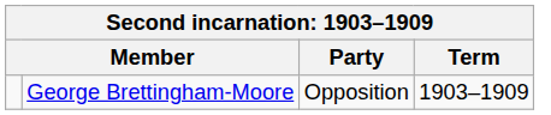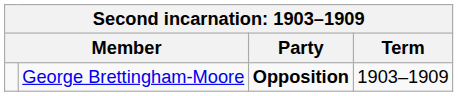George Brettingham-Moore | Party: normal -> bold
